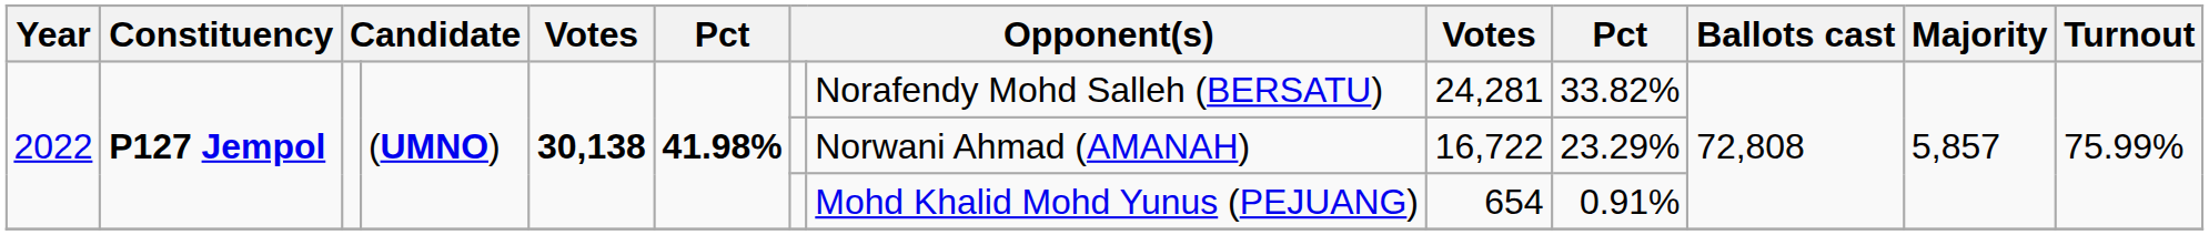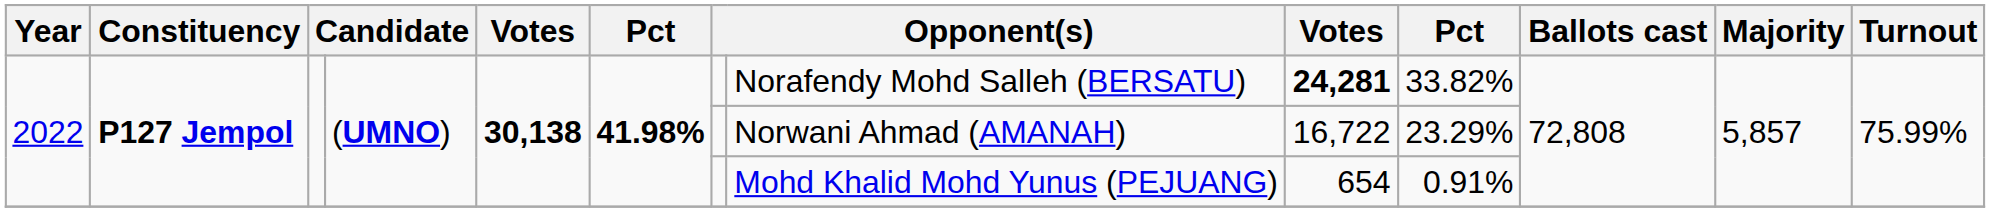row 2 | column 9: normal -> bold
